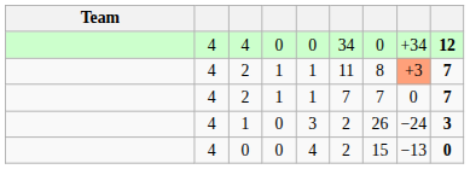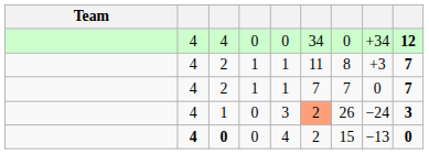row 3 | column 8: lightsalmon background -> no background
row 5 | column 6: no background -> lightsalmon background
row 6 | column 2: normal -> bold
row 6 | column 3: normal -> bold
